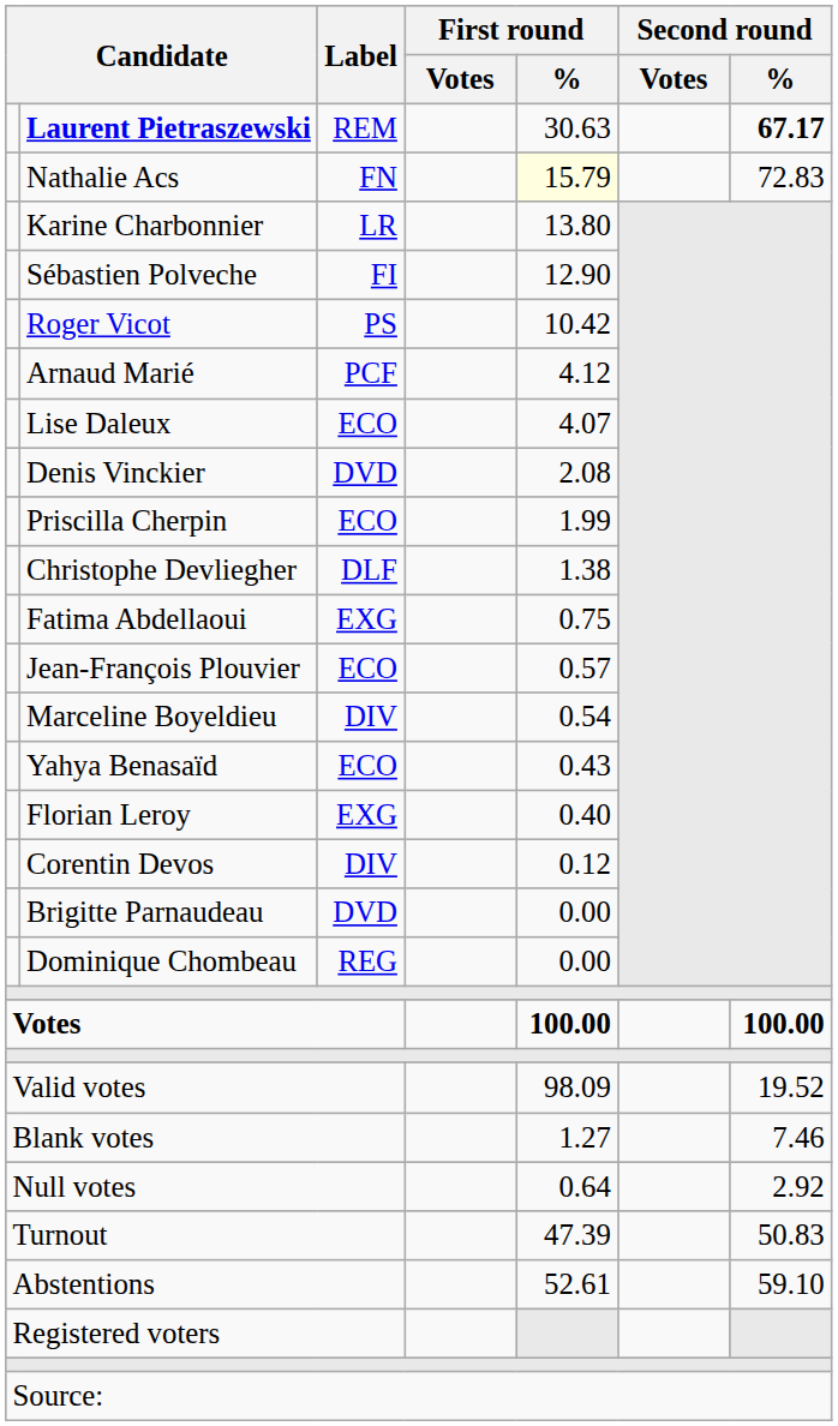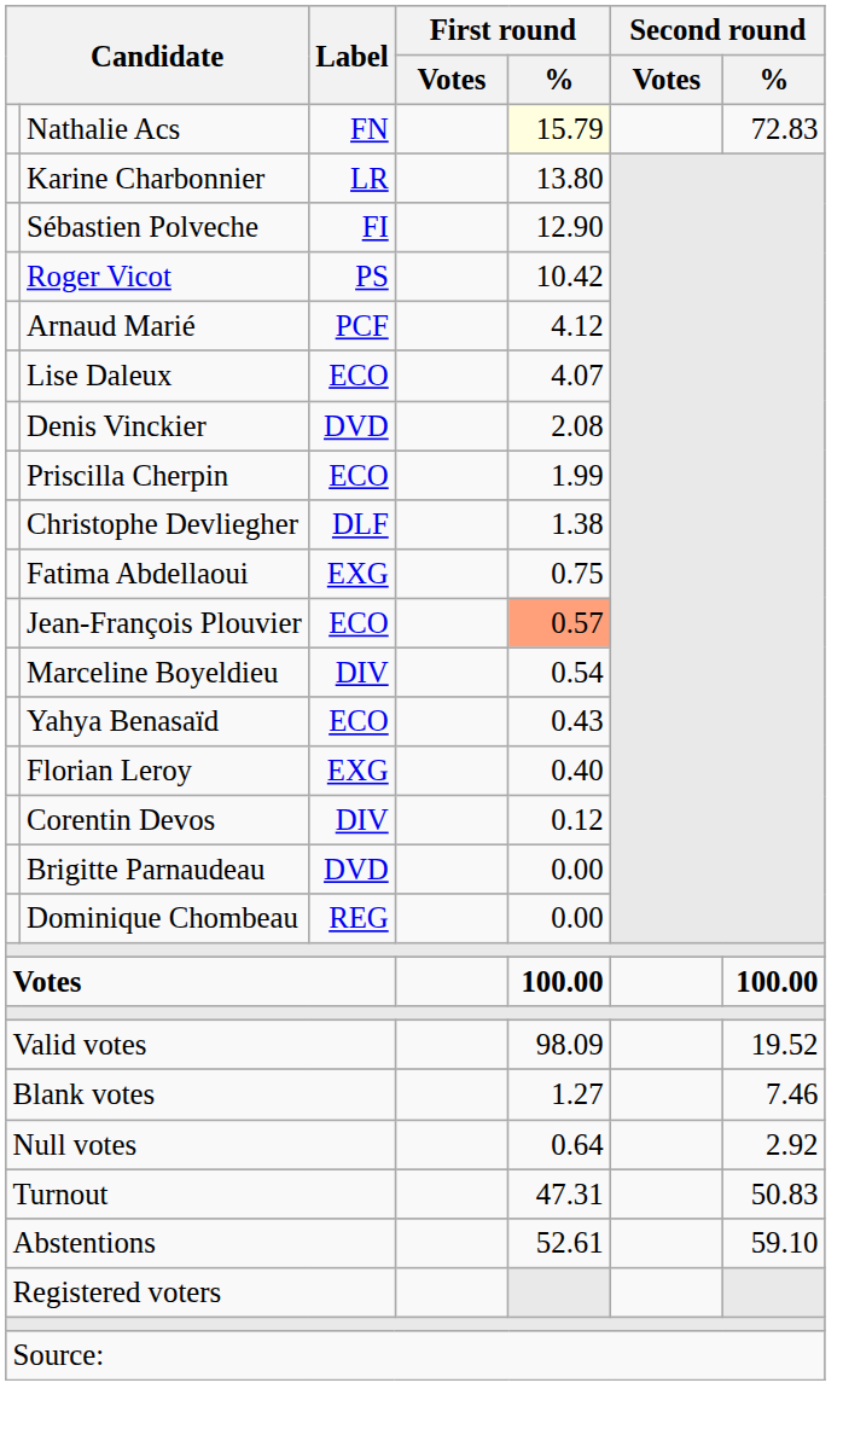- row: Laurent Pietraszewski | REM | 30.63 | 67.17
Jean-François Plouvier | First round / %: no background -> lightsalmon background
Turnout | First round / %: 47.39 -> 47.31
